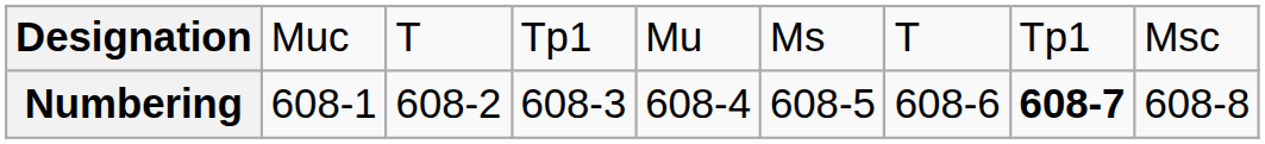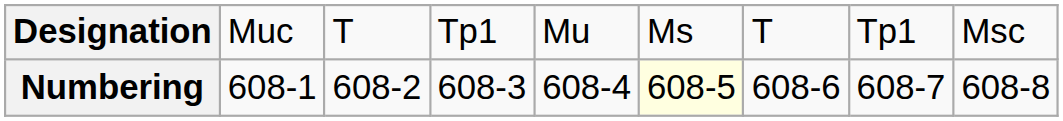Numbering | column 6: no background -> lightyellow background
Numbering | column 8: bold -> normal
